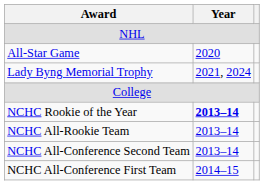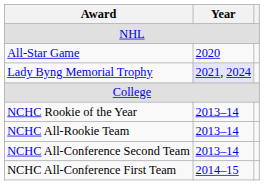Lady Byng Memorial Trophy | Year: no background -> lavender background
NCHC Rookie of the Year | Year: bold -> normal
